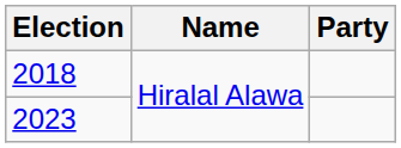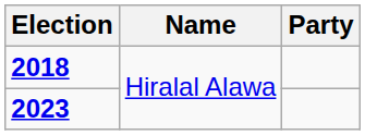2018 | Election: normal -> bold
2023 | Election: normal -> bold
